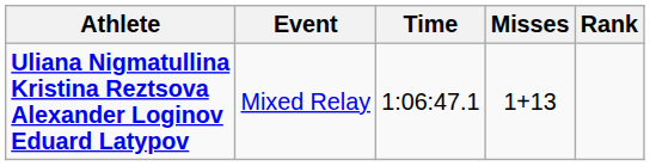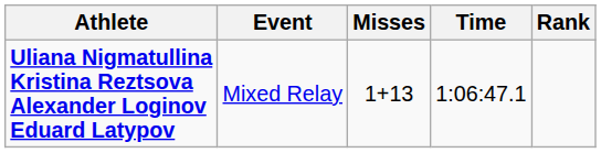columns swapped: Time <-> Misses
